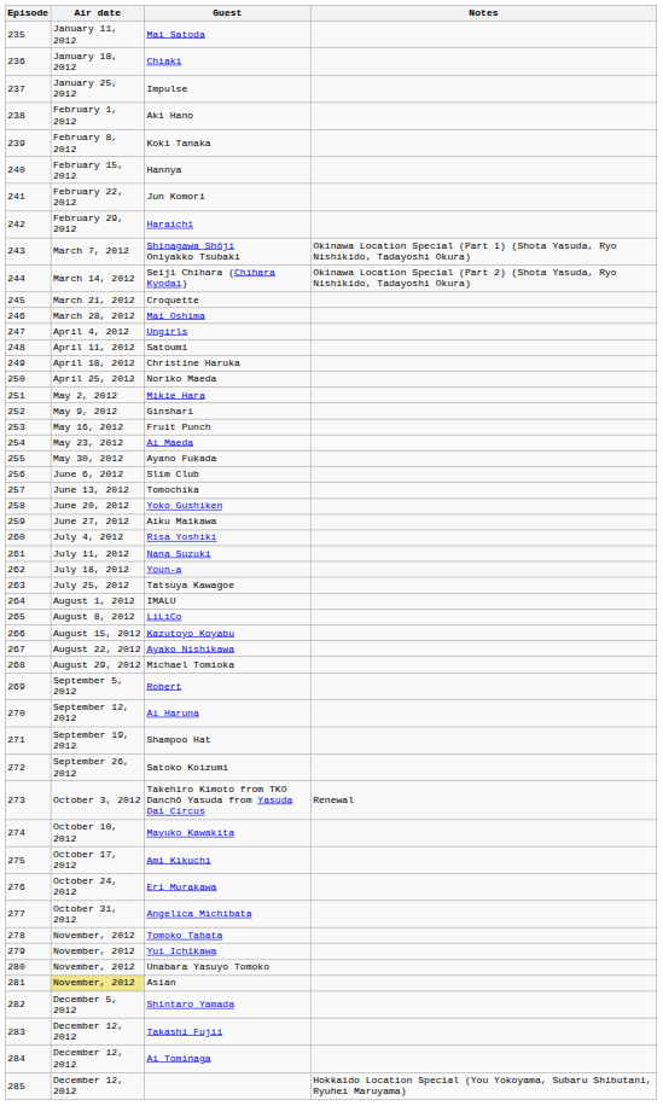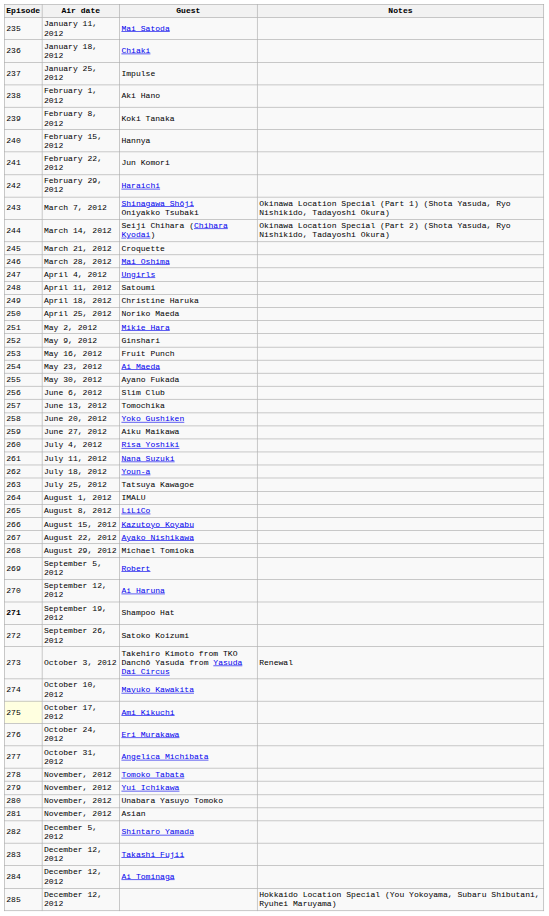Shampoo Hat | Episode: normal -> bold
Ami Kikuchi | Episode: no background -> lightyellow background
Asian | Air date: khaki background -> no background
